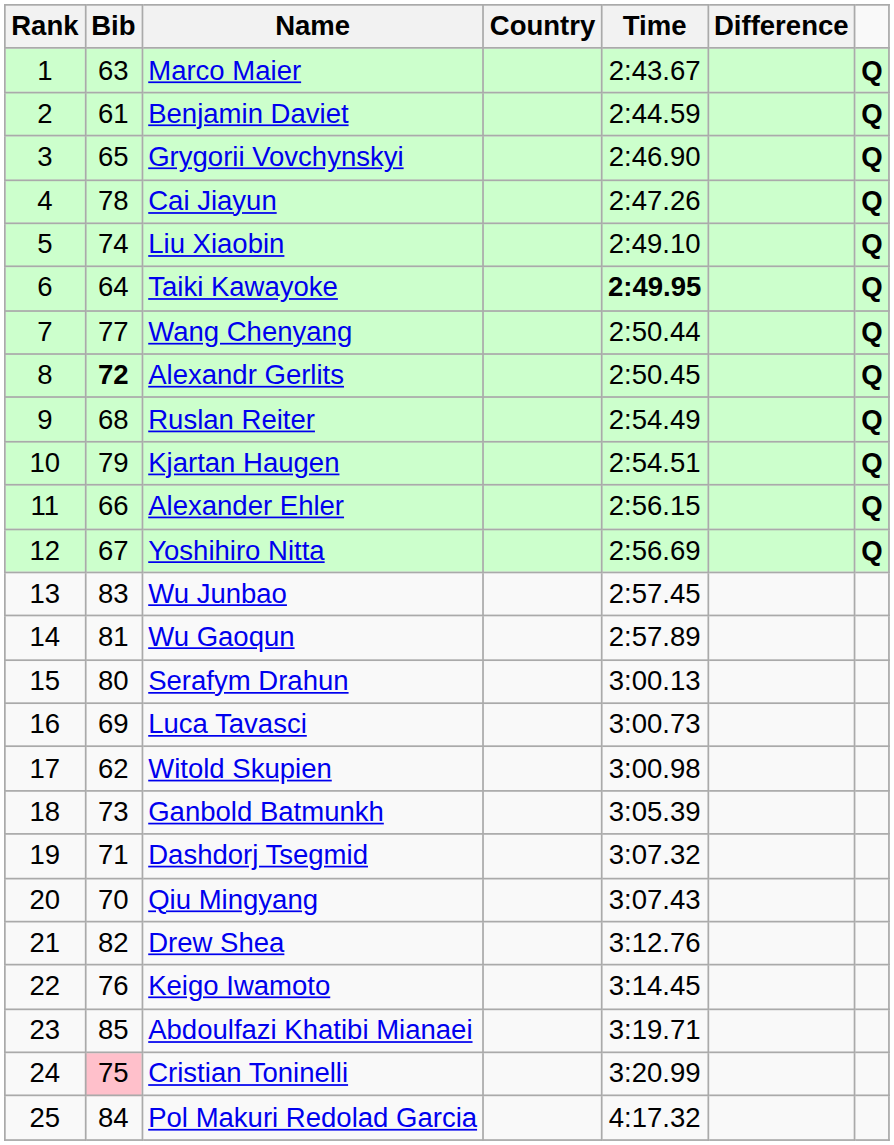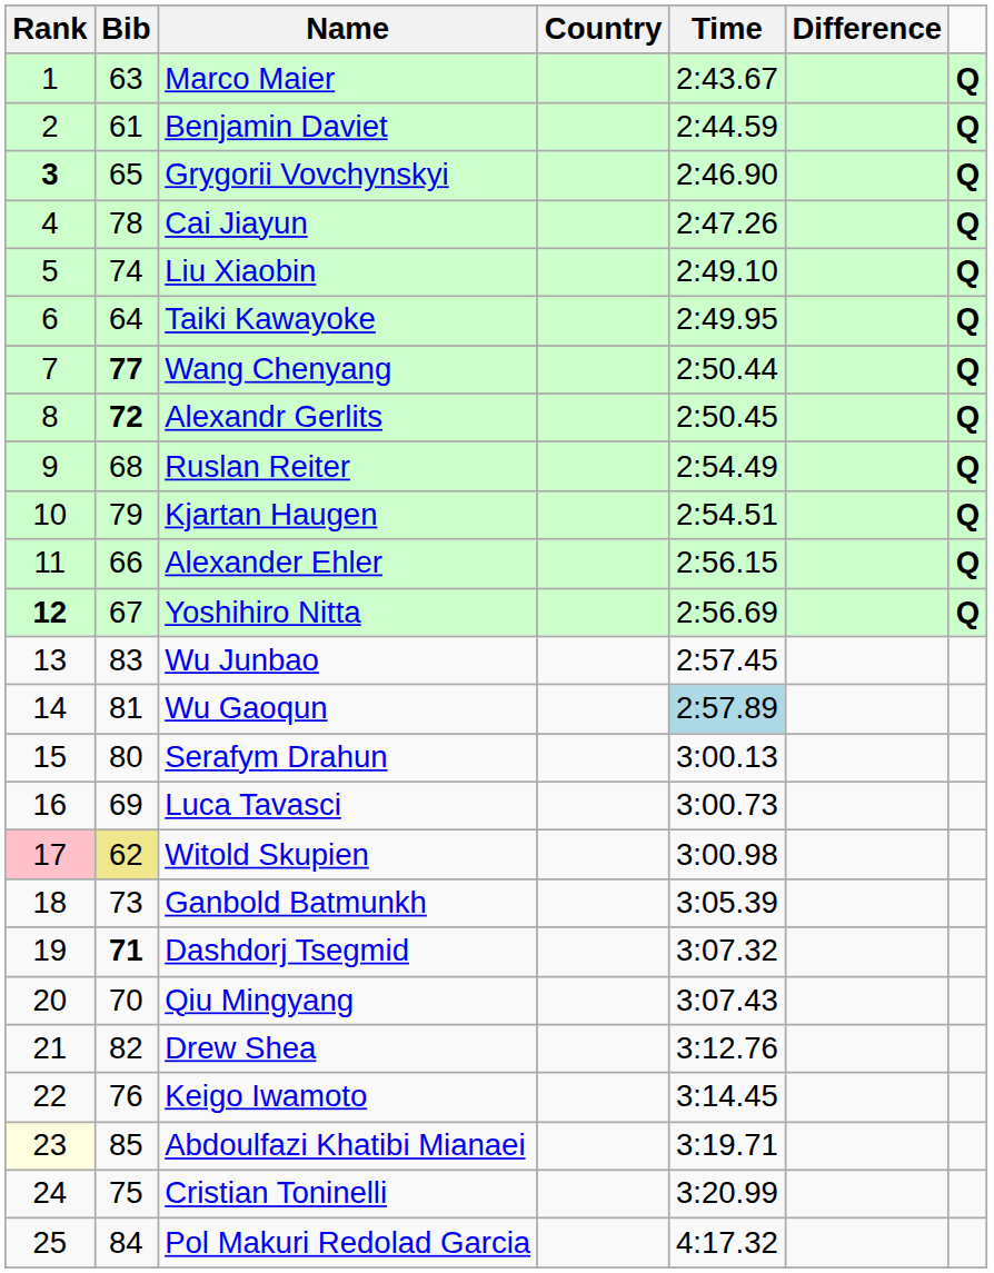Grygorii Vovchynskyi | Rank: normal -> bold
Taiki Kawayoke | Time: bold -> normal
Wang Chenyang | Bib: normal -> bold
Yoshihiro Nitta | Rank: normal -> bold
Wu Gaoqun | Time: no background -> lightblue background
Witold Skupien | Rank: no background -> pink background
Witold Skupien | Bib: no background -> khaki background
Dashdorj Tsegmid | Bib: normal -> bold
Abdoulfazi Khatibi Mianaei | Rank: no background -> lightyellow background
Cristian Toninelli | Bib: pink background -> no background
